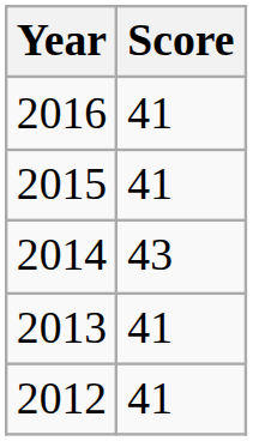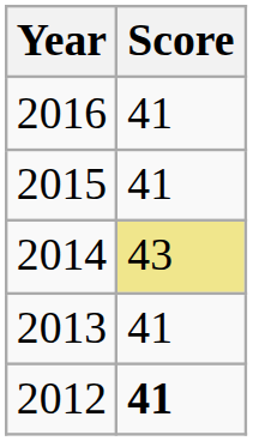2014 | Score: no background -> khaki background
2012 | Score: normal -> bold
